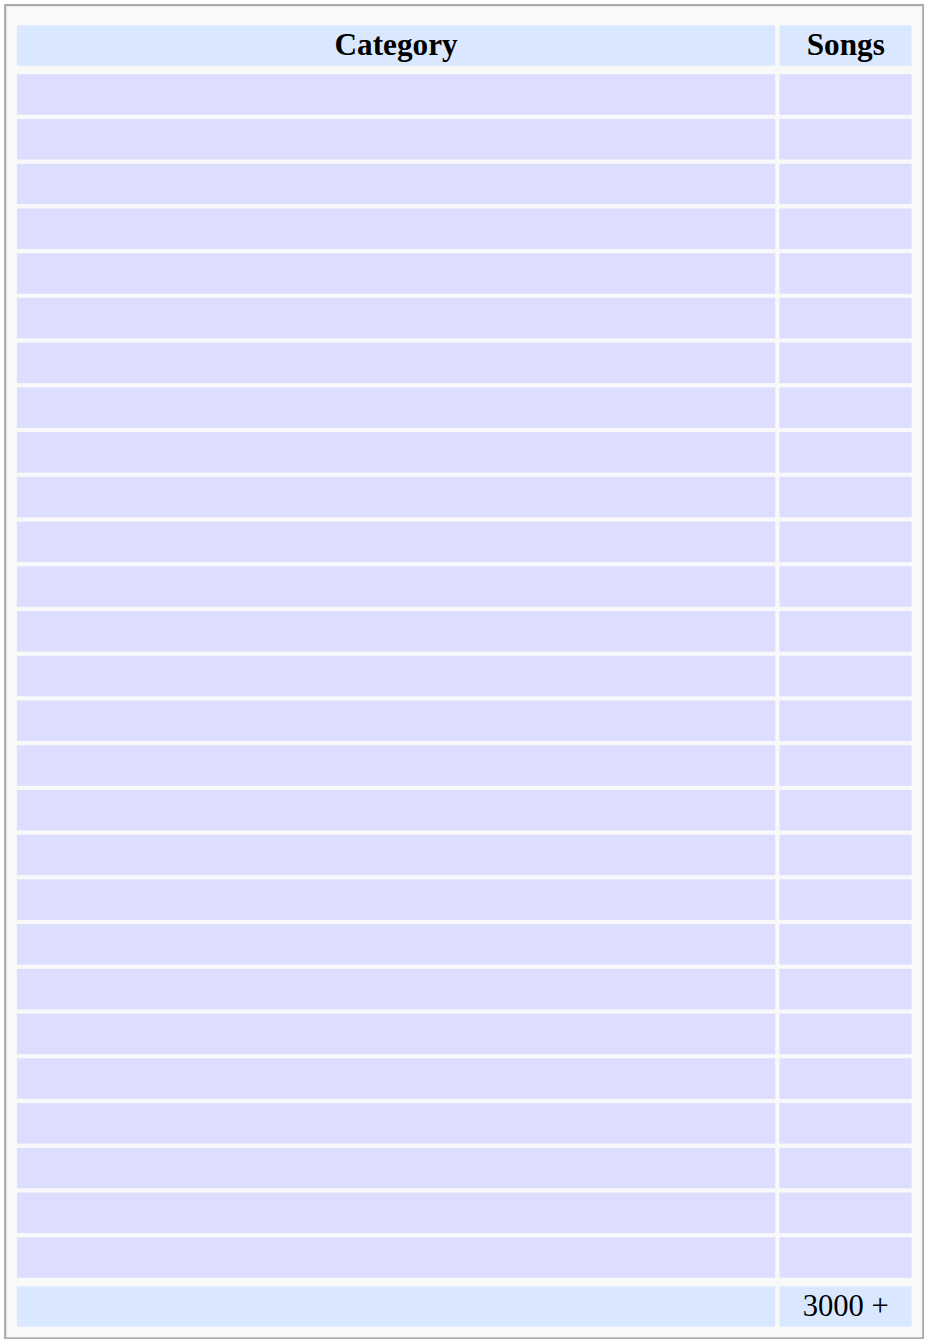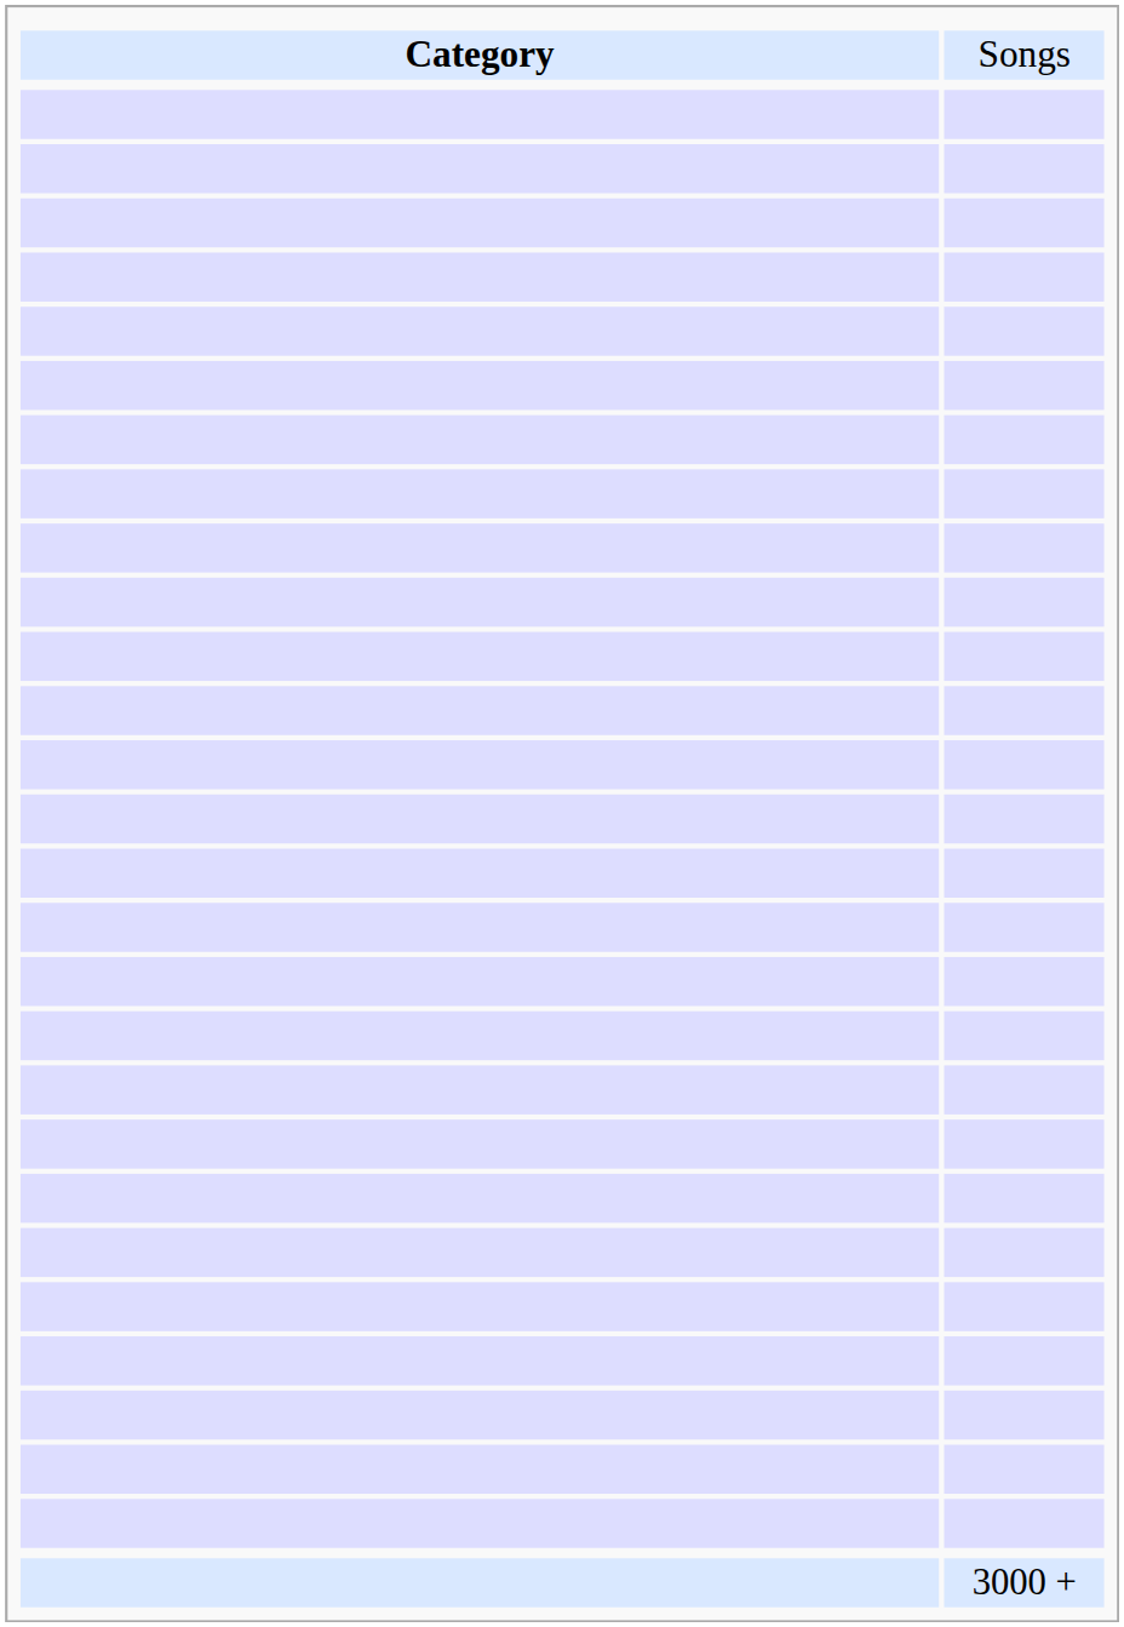row 1 | column 2: bold -> normal
